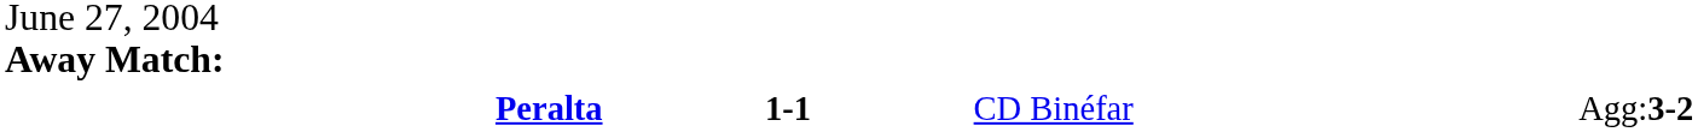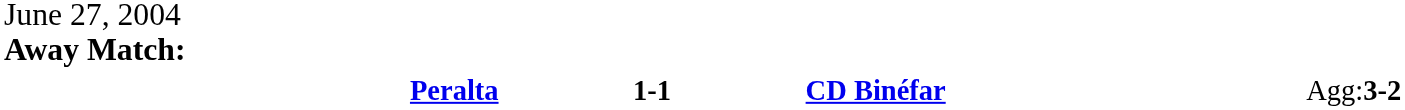Peralta | column 3: normal -> bold
